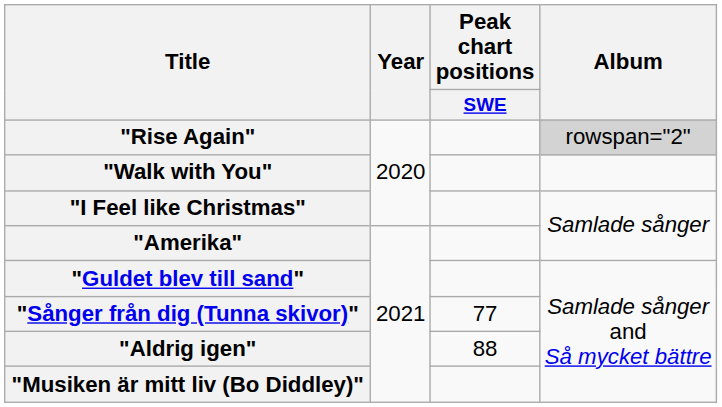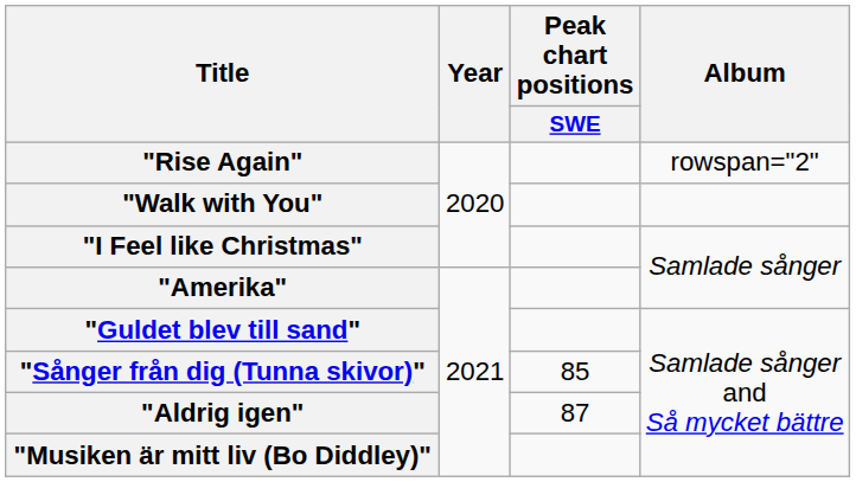"Rise Again" | Album: lightgrey background -> no background
"Sånger från dig (Tunna skivor)" | Peak chart positions / SWE: 77 -> 85
"Aldrig igen" | Peak chart positions / SWE: 88 -> 87
